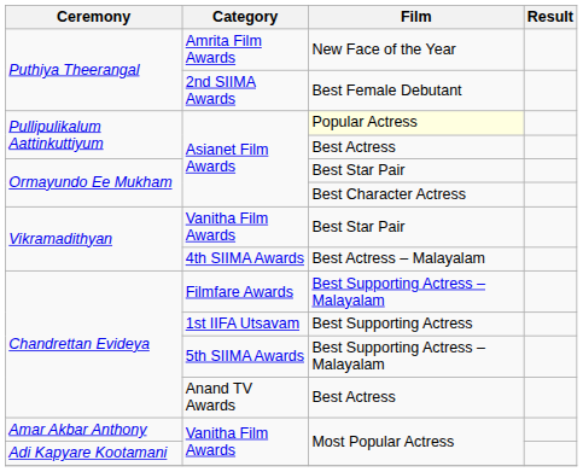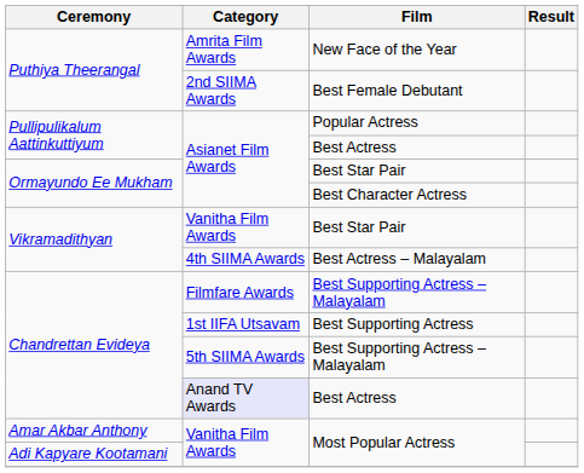Popular Actress | Film: lightyellow background -> no background
Anand TV Awards / Best Actress | Category: no background -> lavender background
